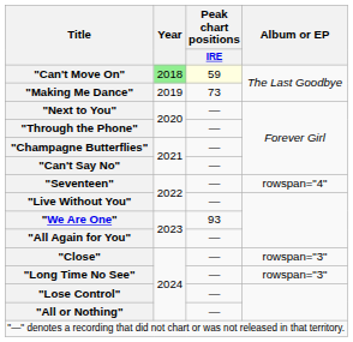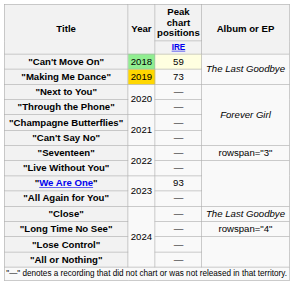"Making Me Dance" | Year: no background -> gold background
"Seventeen" | Album or EP: rowspan="4" -> rowspan="3"
"Close" | Album or EP: rowspan="3" -> The Last Goodbye
"Long Time No See" | Album or EP: rowspan="3" -> rowspan="4"
